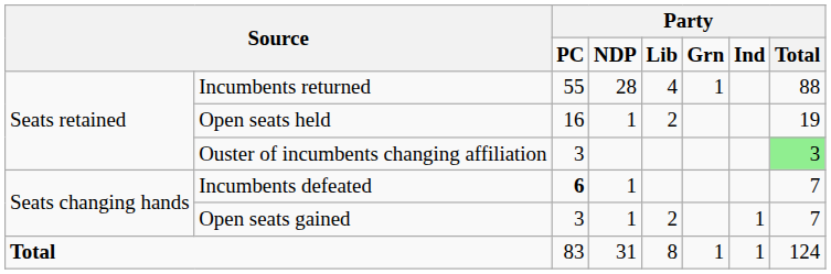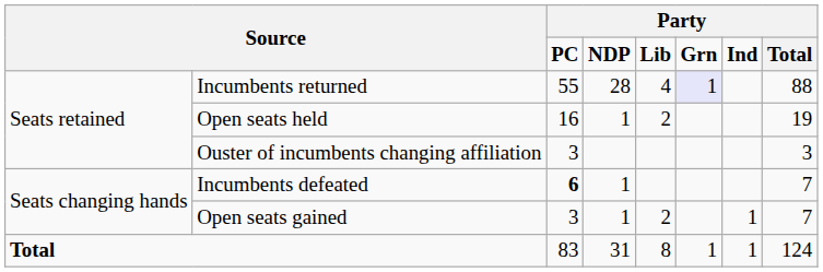Incumbents returned | column 6: no background -> lavender background
Ouster of incumbents changing affiliation | column 8: lightgreen background -> no background
